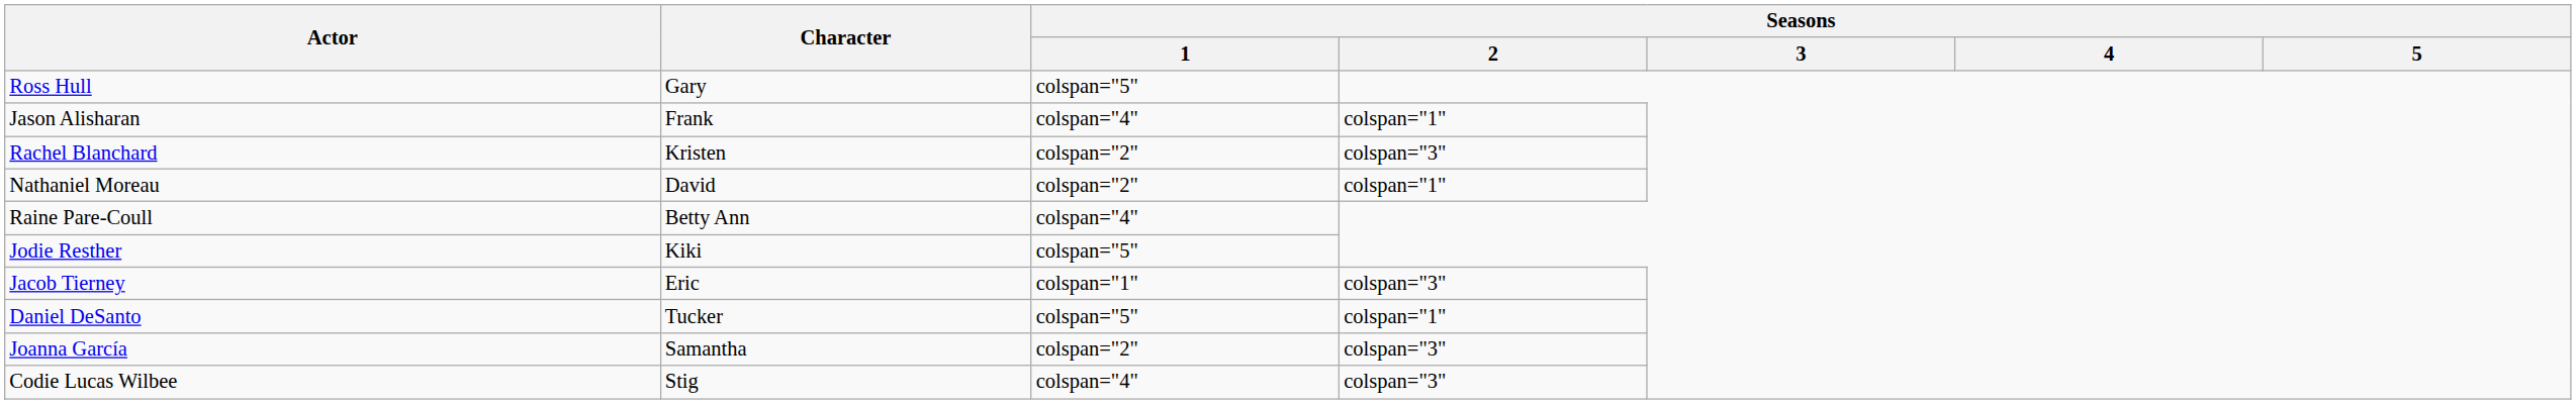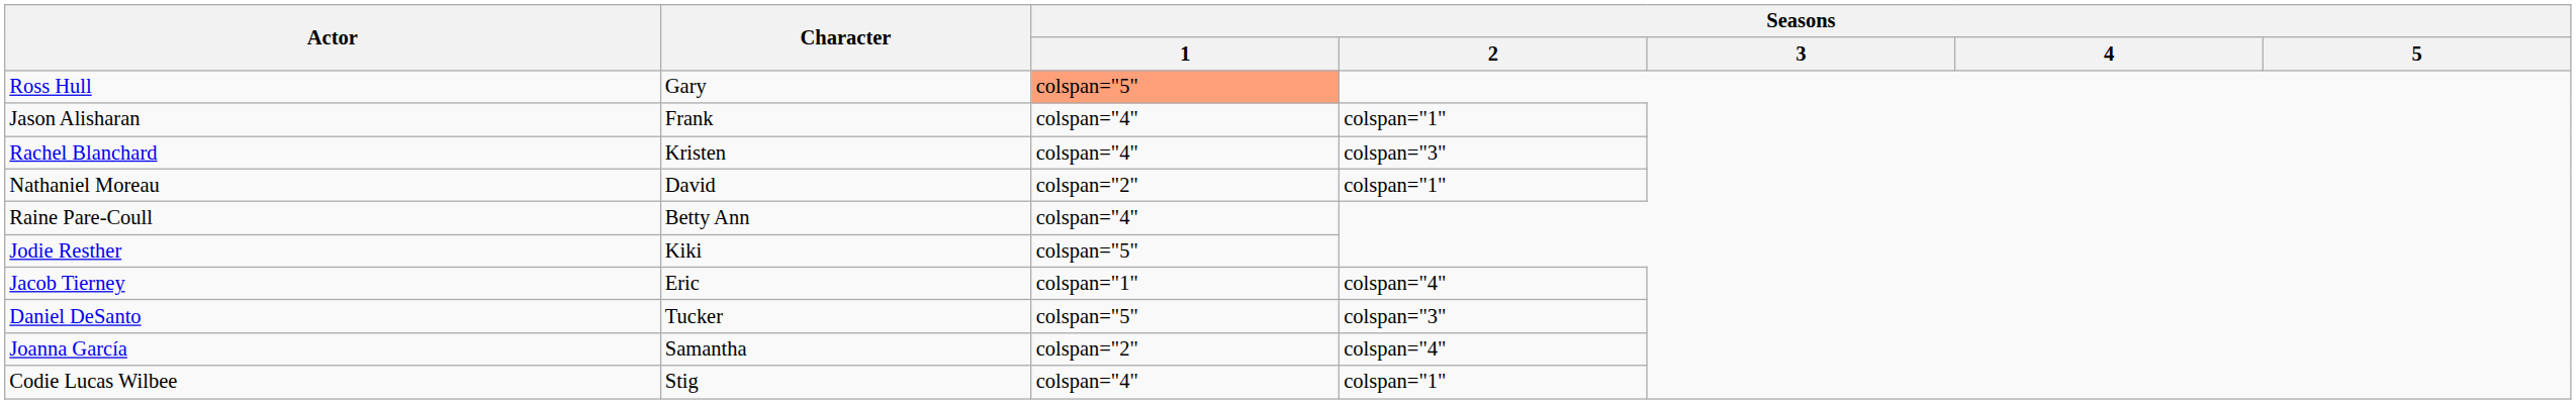Ross Hull | Seasons / 1: no background -> lightsalmon background
Rachel Blanchard | Seasons / 1: colspan="2" -> colspan="4"
Jacob Tierney | Seasons / 2: colspan="3" -> colspan="4"
Daniel DeSanto | Seasons / 2: colspan="1" -> colspan="3"
Joanna García | Seasons / 2: colspan="3" -> colspan="4"
Codie Lucas Wilbee | Seasons / 2: colspan="3" -> colspan="1"
